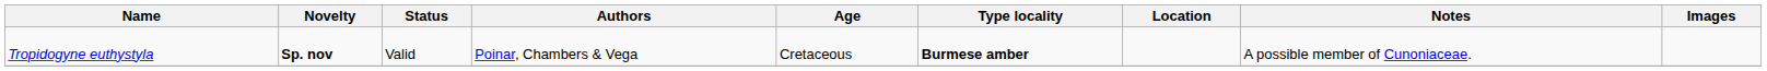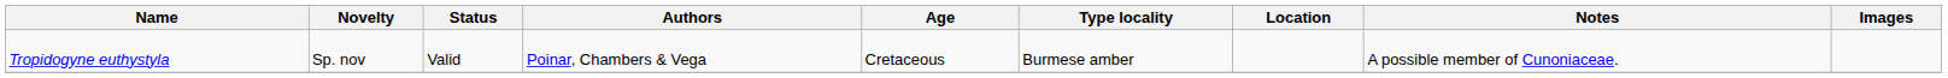Tropidogyne euthystyla | Novelty: bold -> normal
Tropidogyne euthystyla | Type locality: bold -> normal
